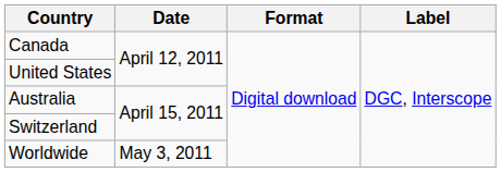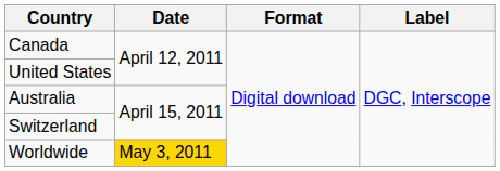Worldwide | Date: no background -> gold background
